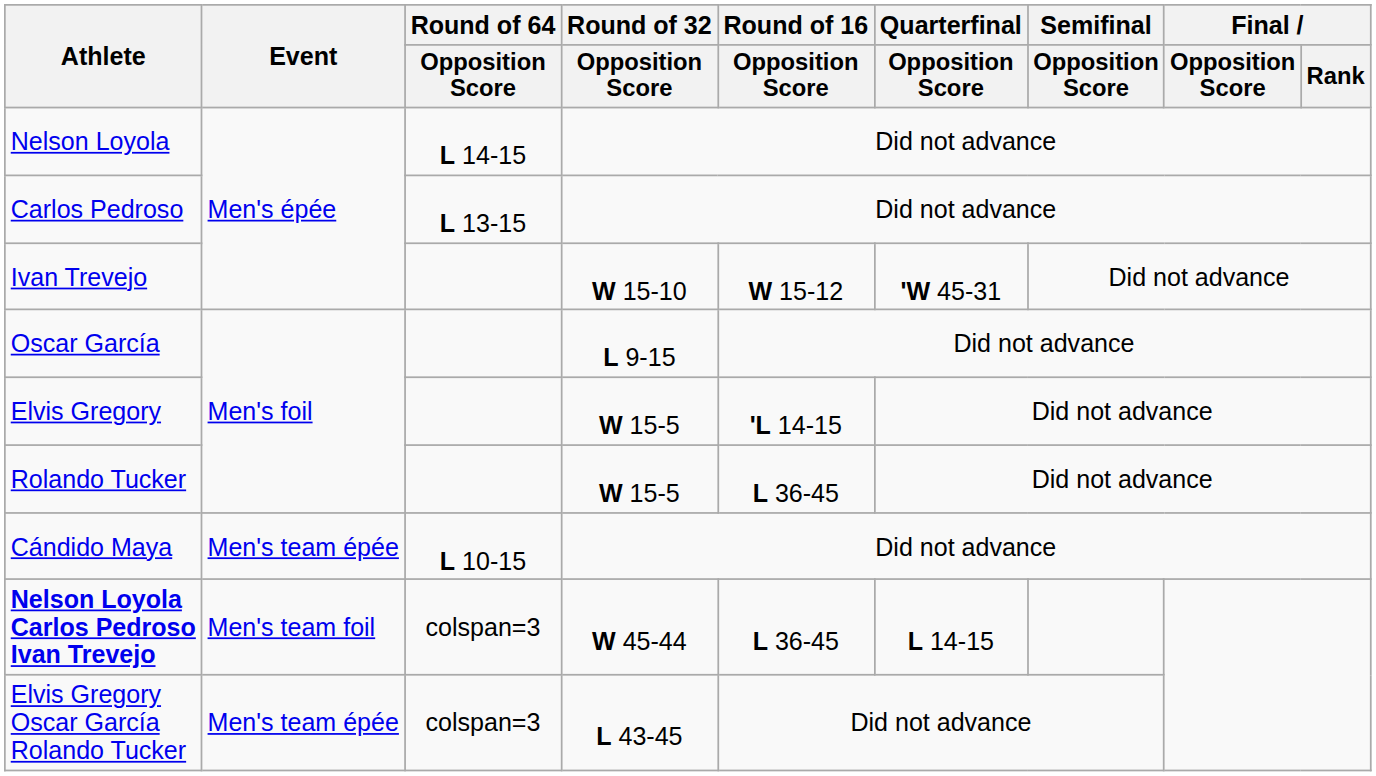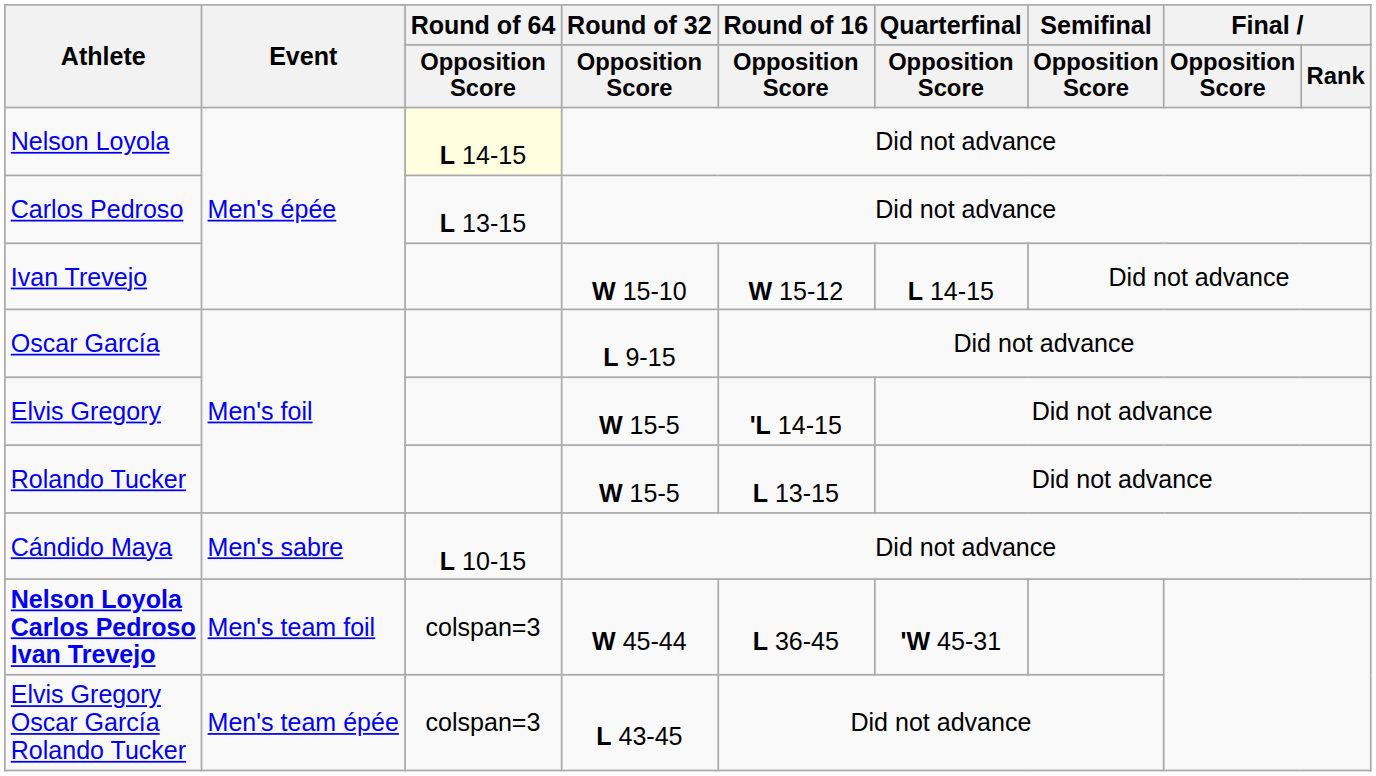Nelson Loyola | Round of 64 / Opposition Score: no background -> lightyellow background
Ivan Trevejo | Quarterfinal / Opposition Score: 'W 45-31 -> L 14-15
Rolando Tucker | Round of 16 / Opposition Score: L 36-45 -> L 13-15
Cándido Maya | Event: Men's team épée -> Men's sabre
Nelson Loyola Carlos Pedroso Ivan Trevejo | Quarterfinal / Opposition Score: L 14-15 -> 'W 45-31
